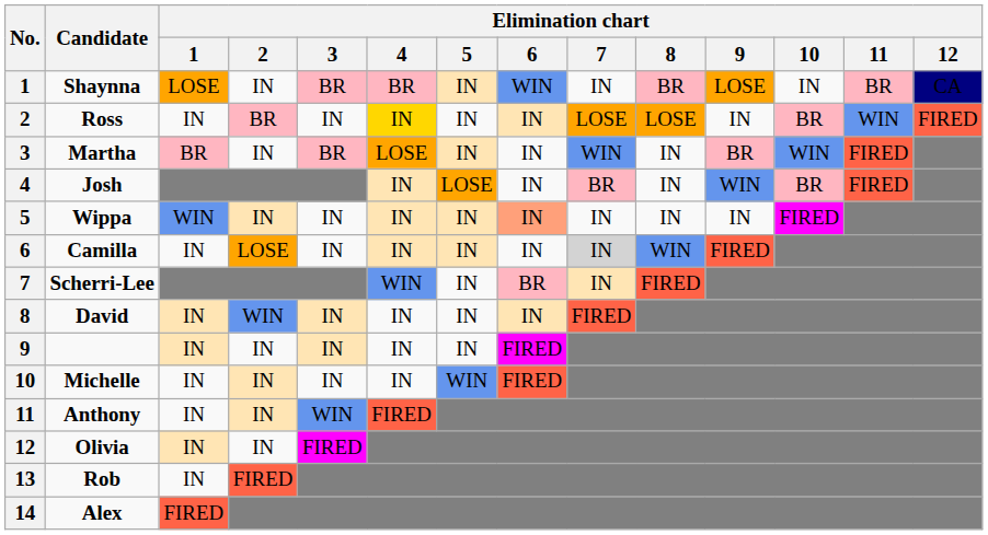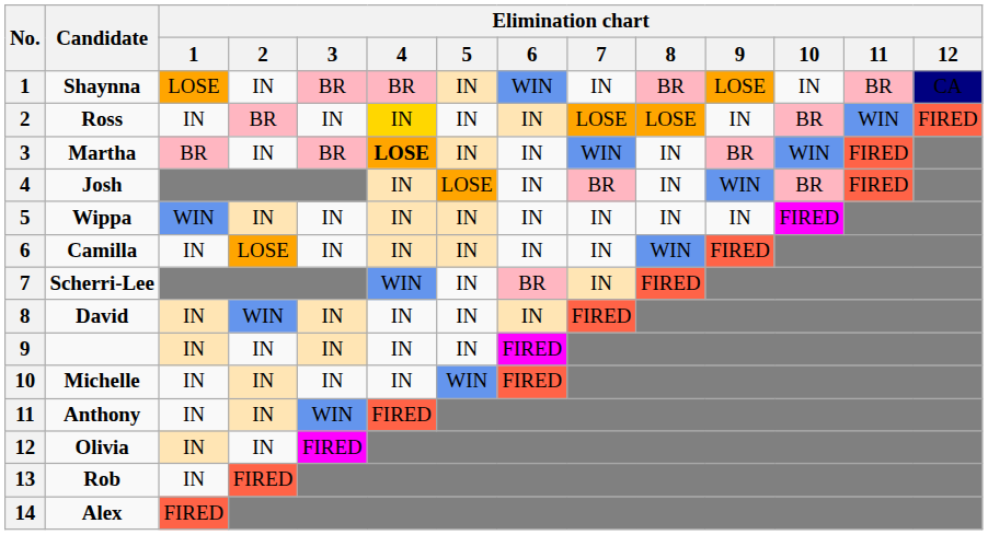Martha | Elimination chart / 4: normal -> bold
Wippa | Elimination chart / 6: lightsalmon background -> no background
Camilla | Elimination chart / 7: lightgrey background -> no background
